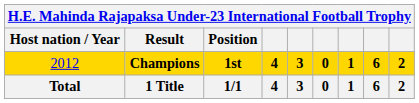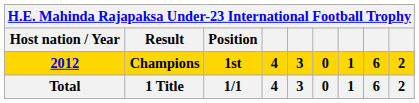Champions | Host nation / Year: normal -> bold
